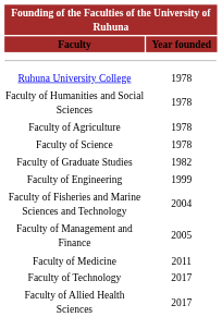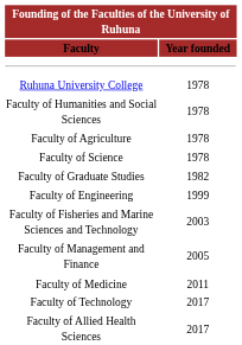row 9 | Year founded: 2004 -> 2003
